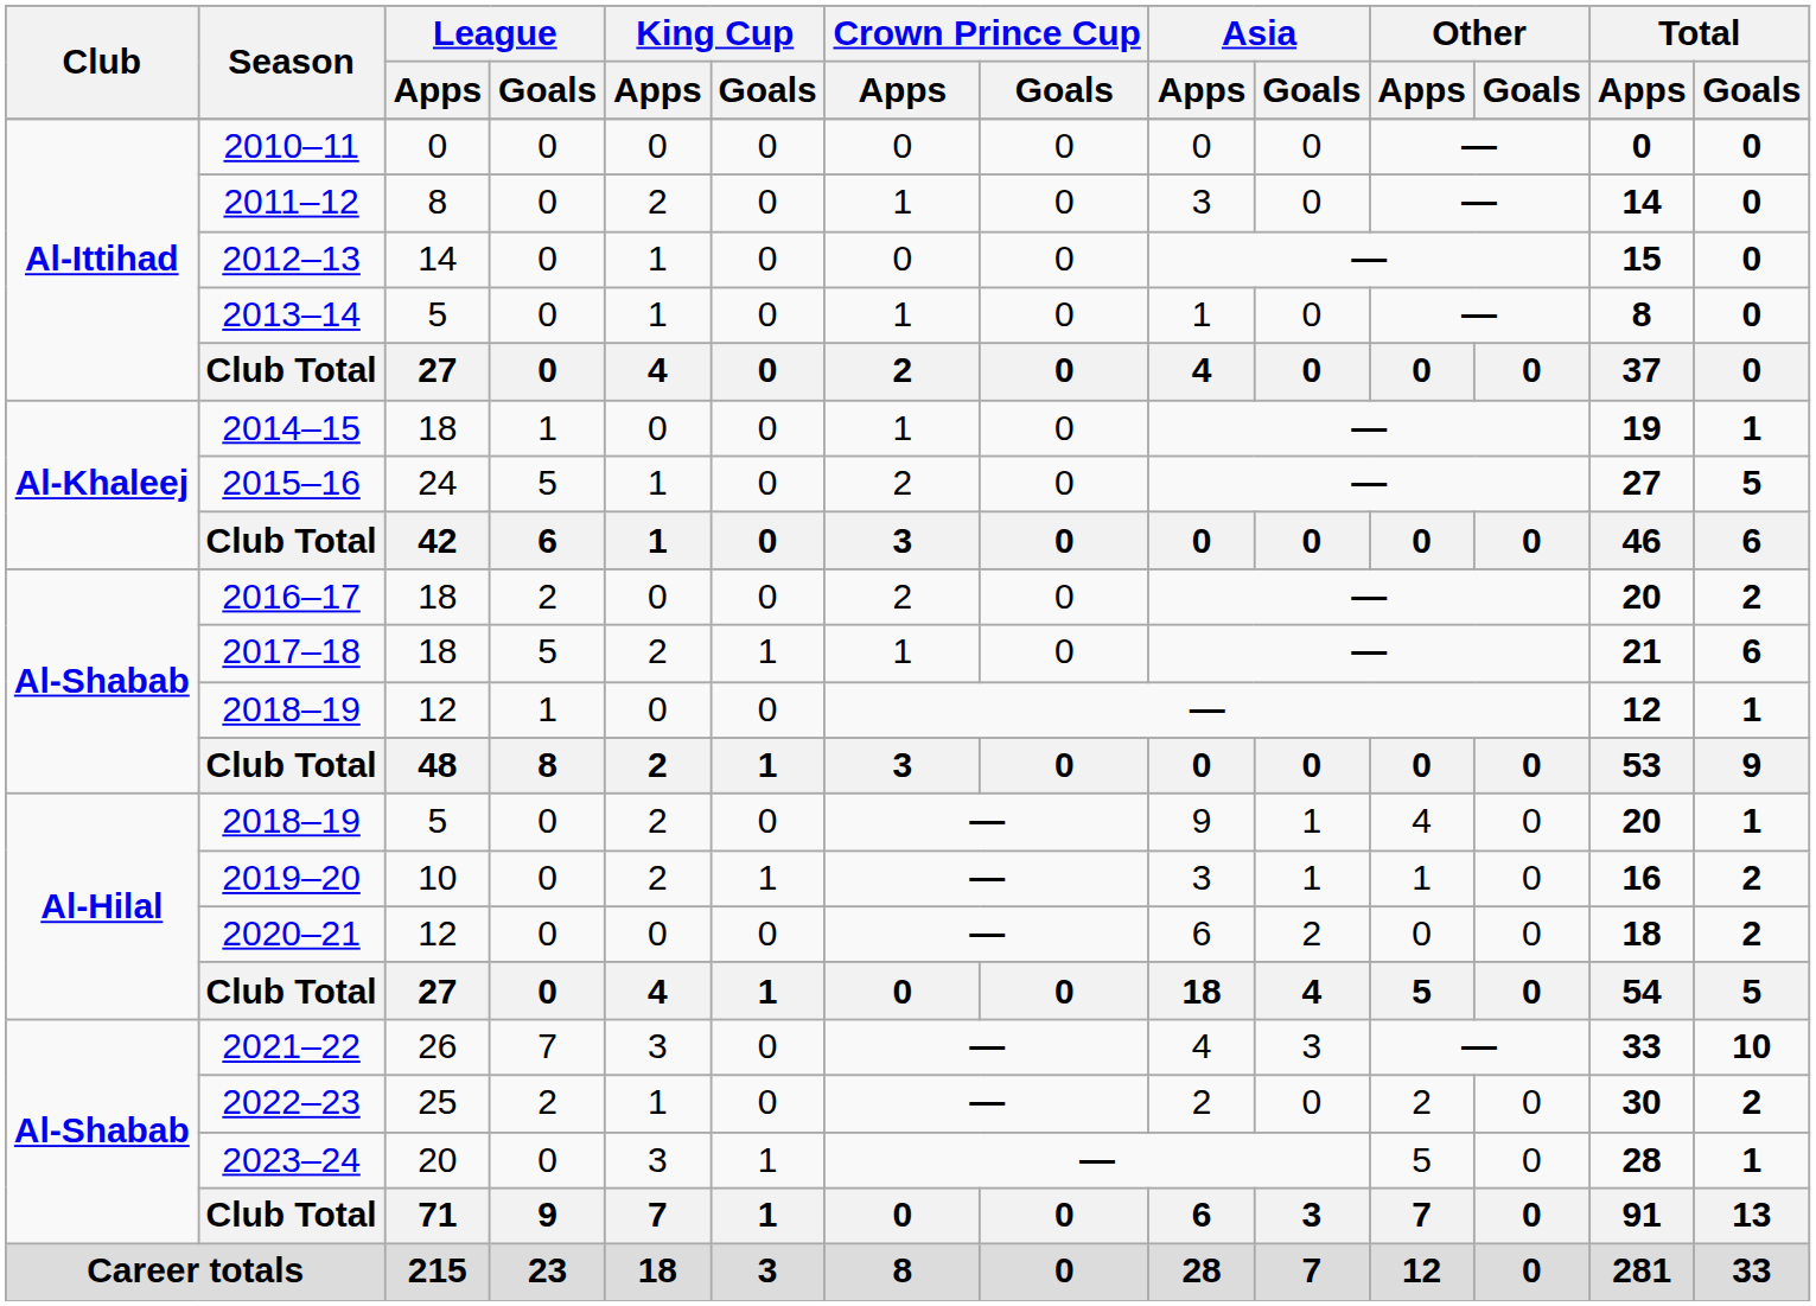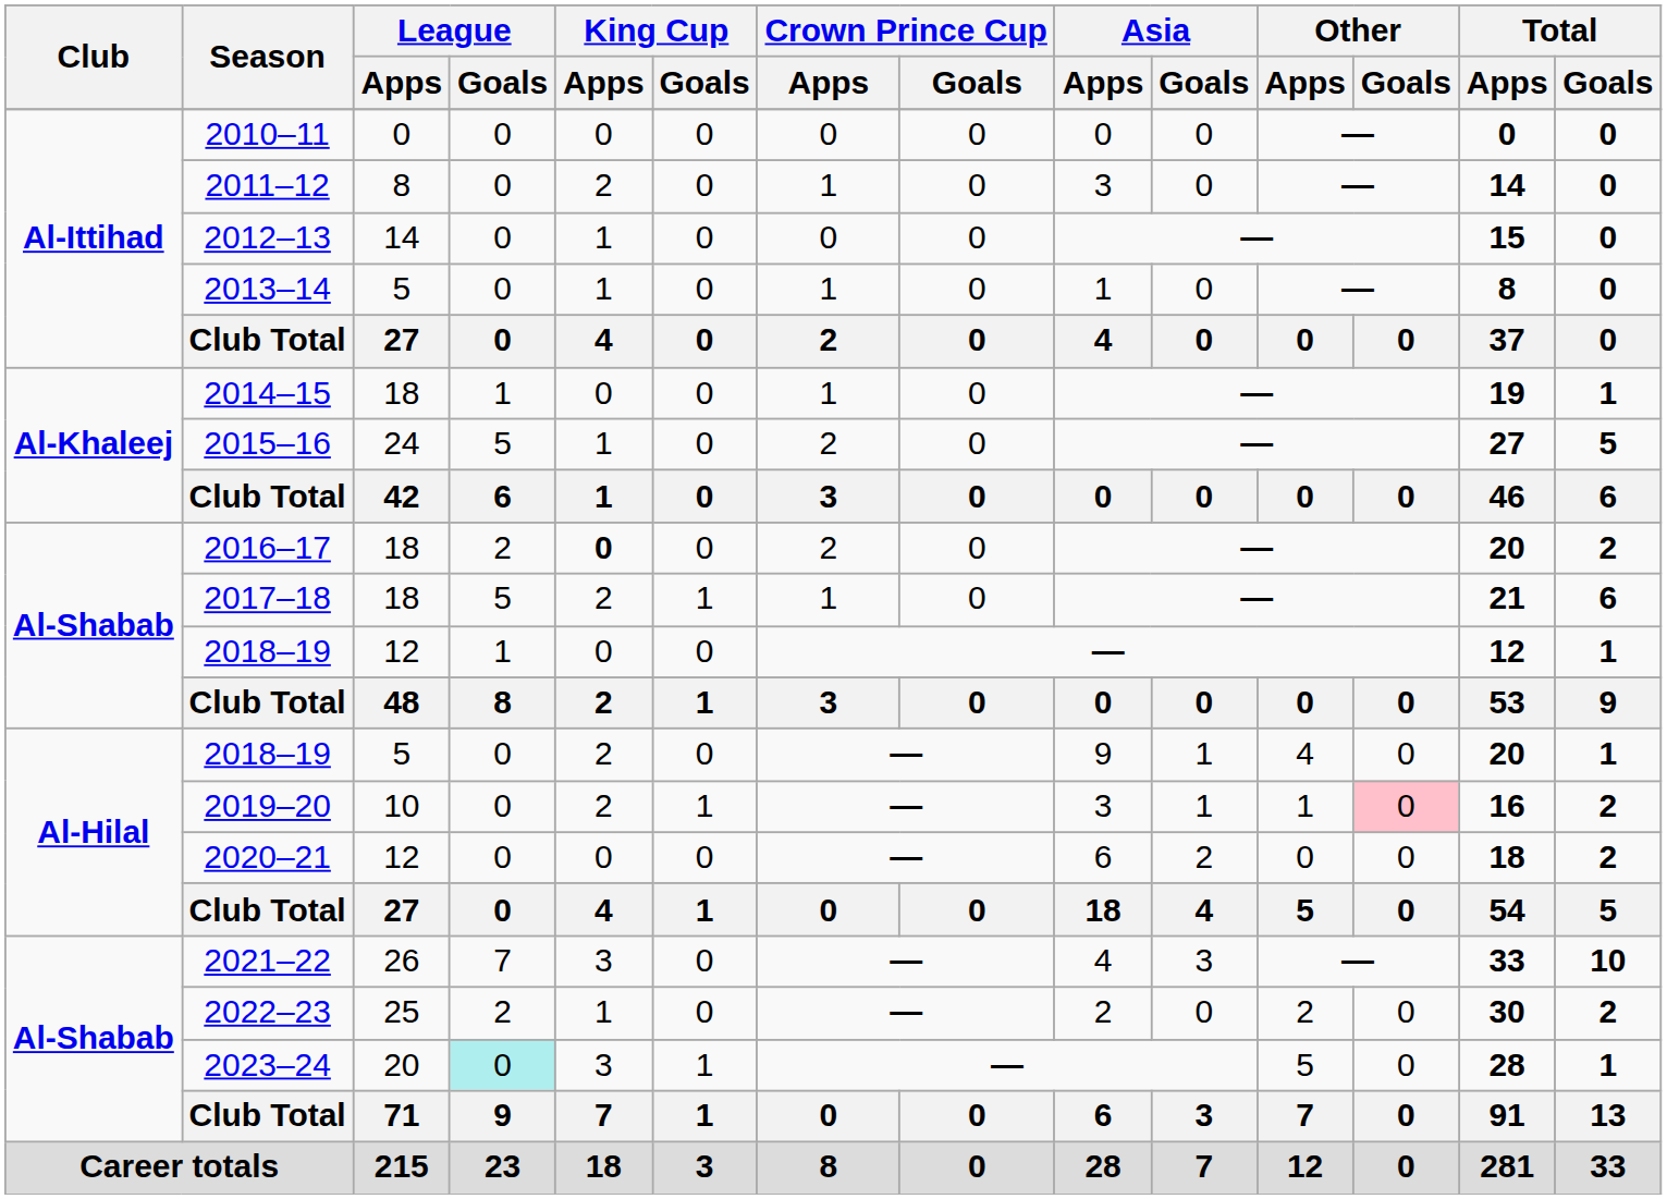2016–17 | King Cup / Apps: normal -> bold
2019–20 | Other / Goals: no background -> pink background
2023–24 | League / Goals: no background -> paleturquoise background
